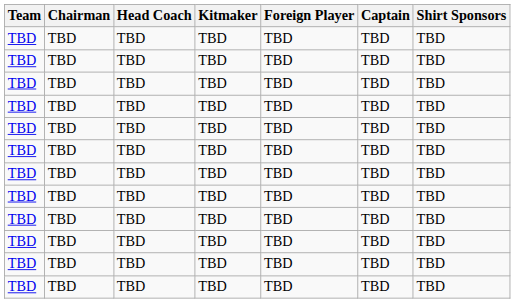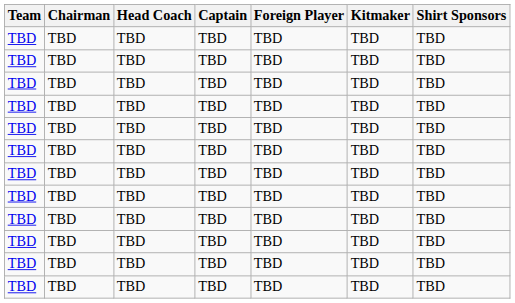columns swapped: Captain <-> Kitmaker
